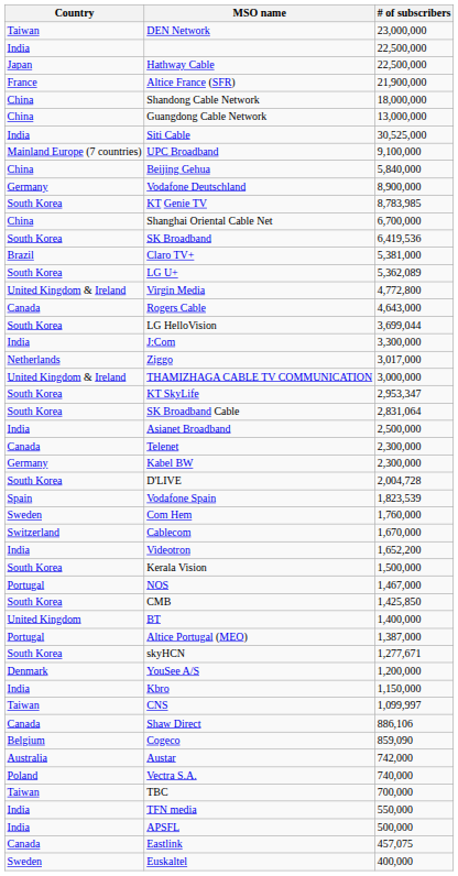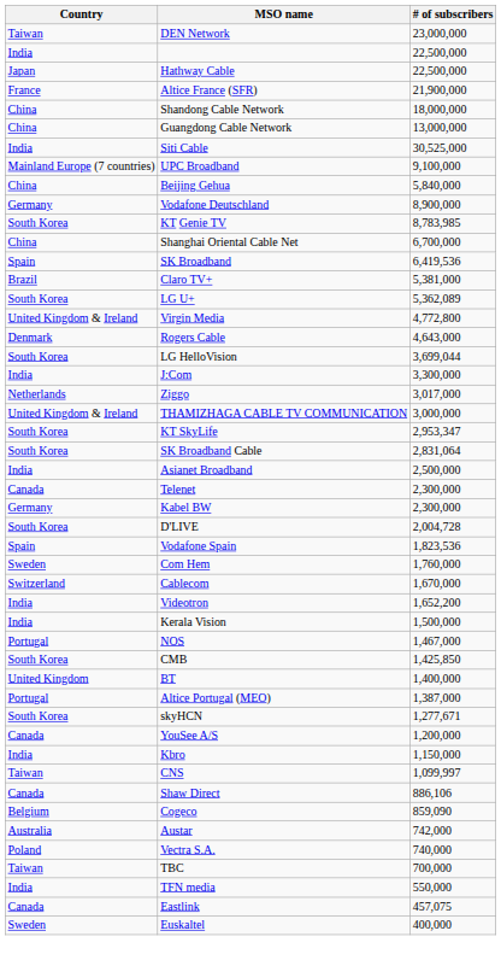SK Broadband | Country: South Korea -> Spain
Rogers Cable | Country: Canada -> Denmark
Vodafone Spain | # of subscribers: 1,823,539 -> 1,823,536
Kerala Vision | Country: South Korea -> India
YouSee A/S | Country: Denmark -> Canada
- row: India | APSFL | 500,000
